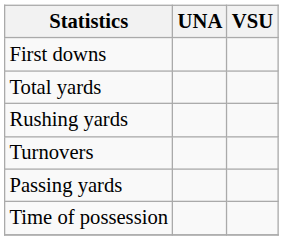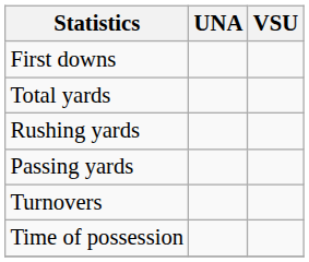rows swapped: Passing yards <-> Turnovers
